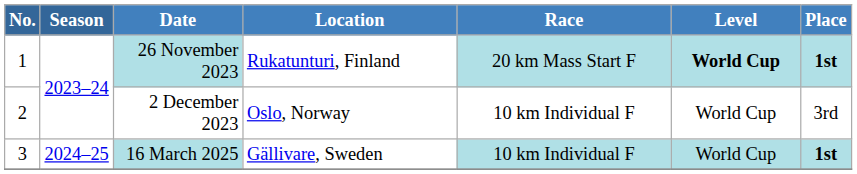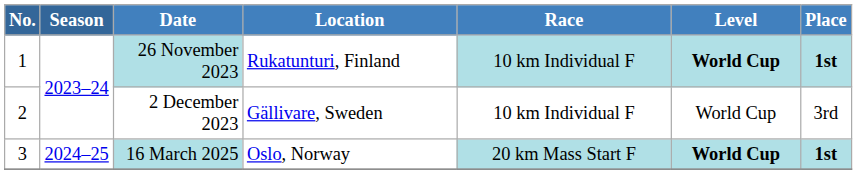26 November 2023 | Race: 20 km Mass Start F -> 10 km Individual F
2 December 2023 | Location: Oslo, Norway -> Gällivare, Sweden
16 March 2025 | Location: Gällivare, Sweden -> Oslo, Norway
16 March 2025 | Race: 10 km Individual F -> 20 km Mass Start F
16 March 2025 | Level: normal -> bold
